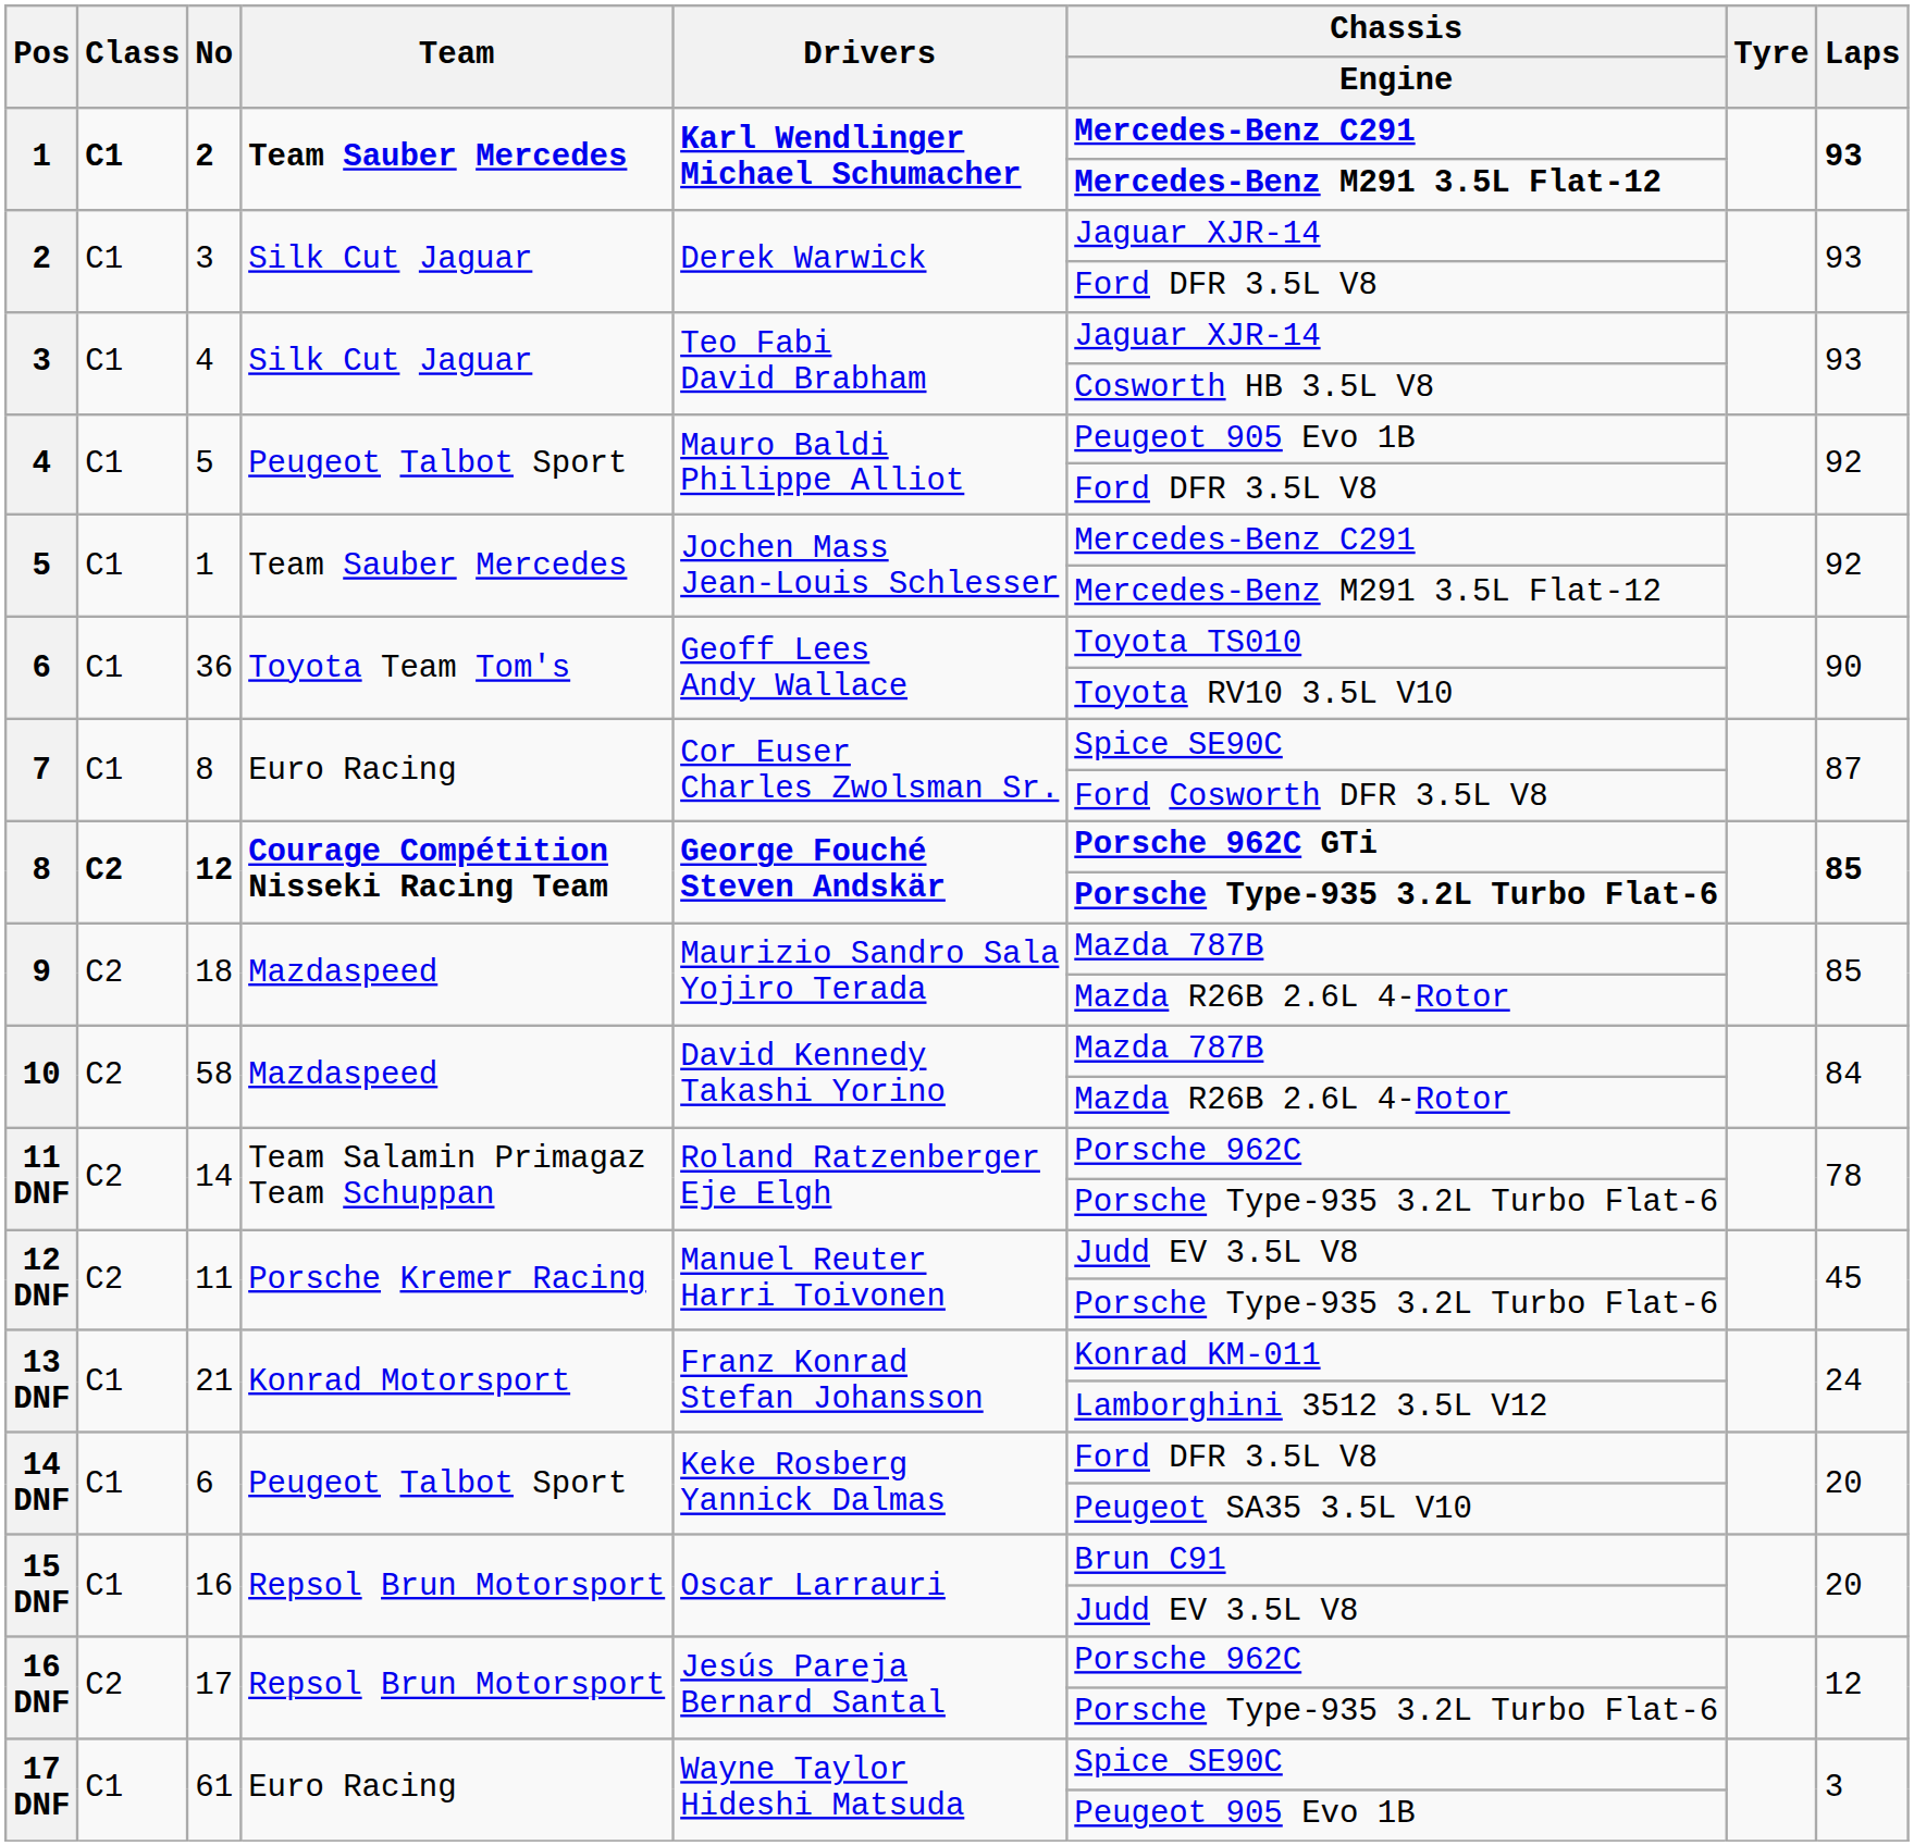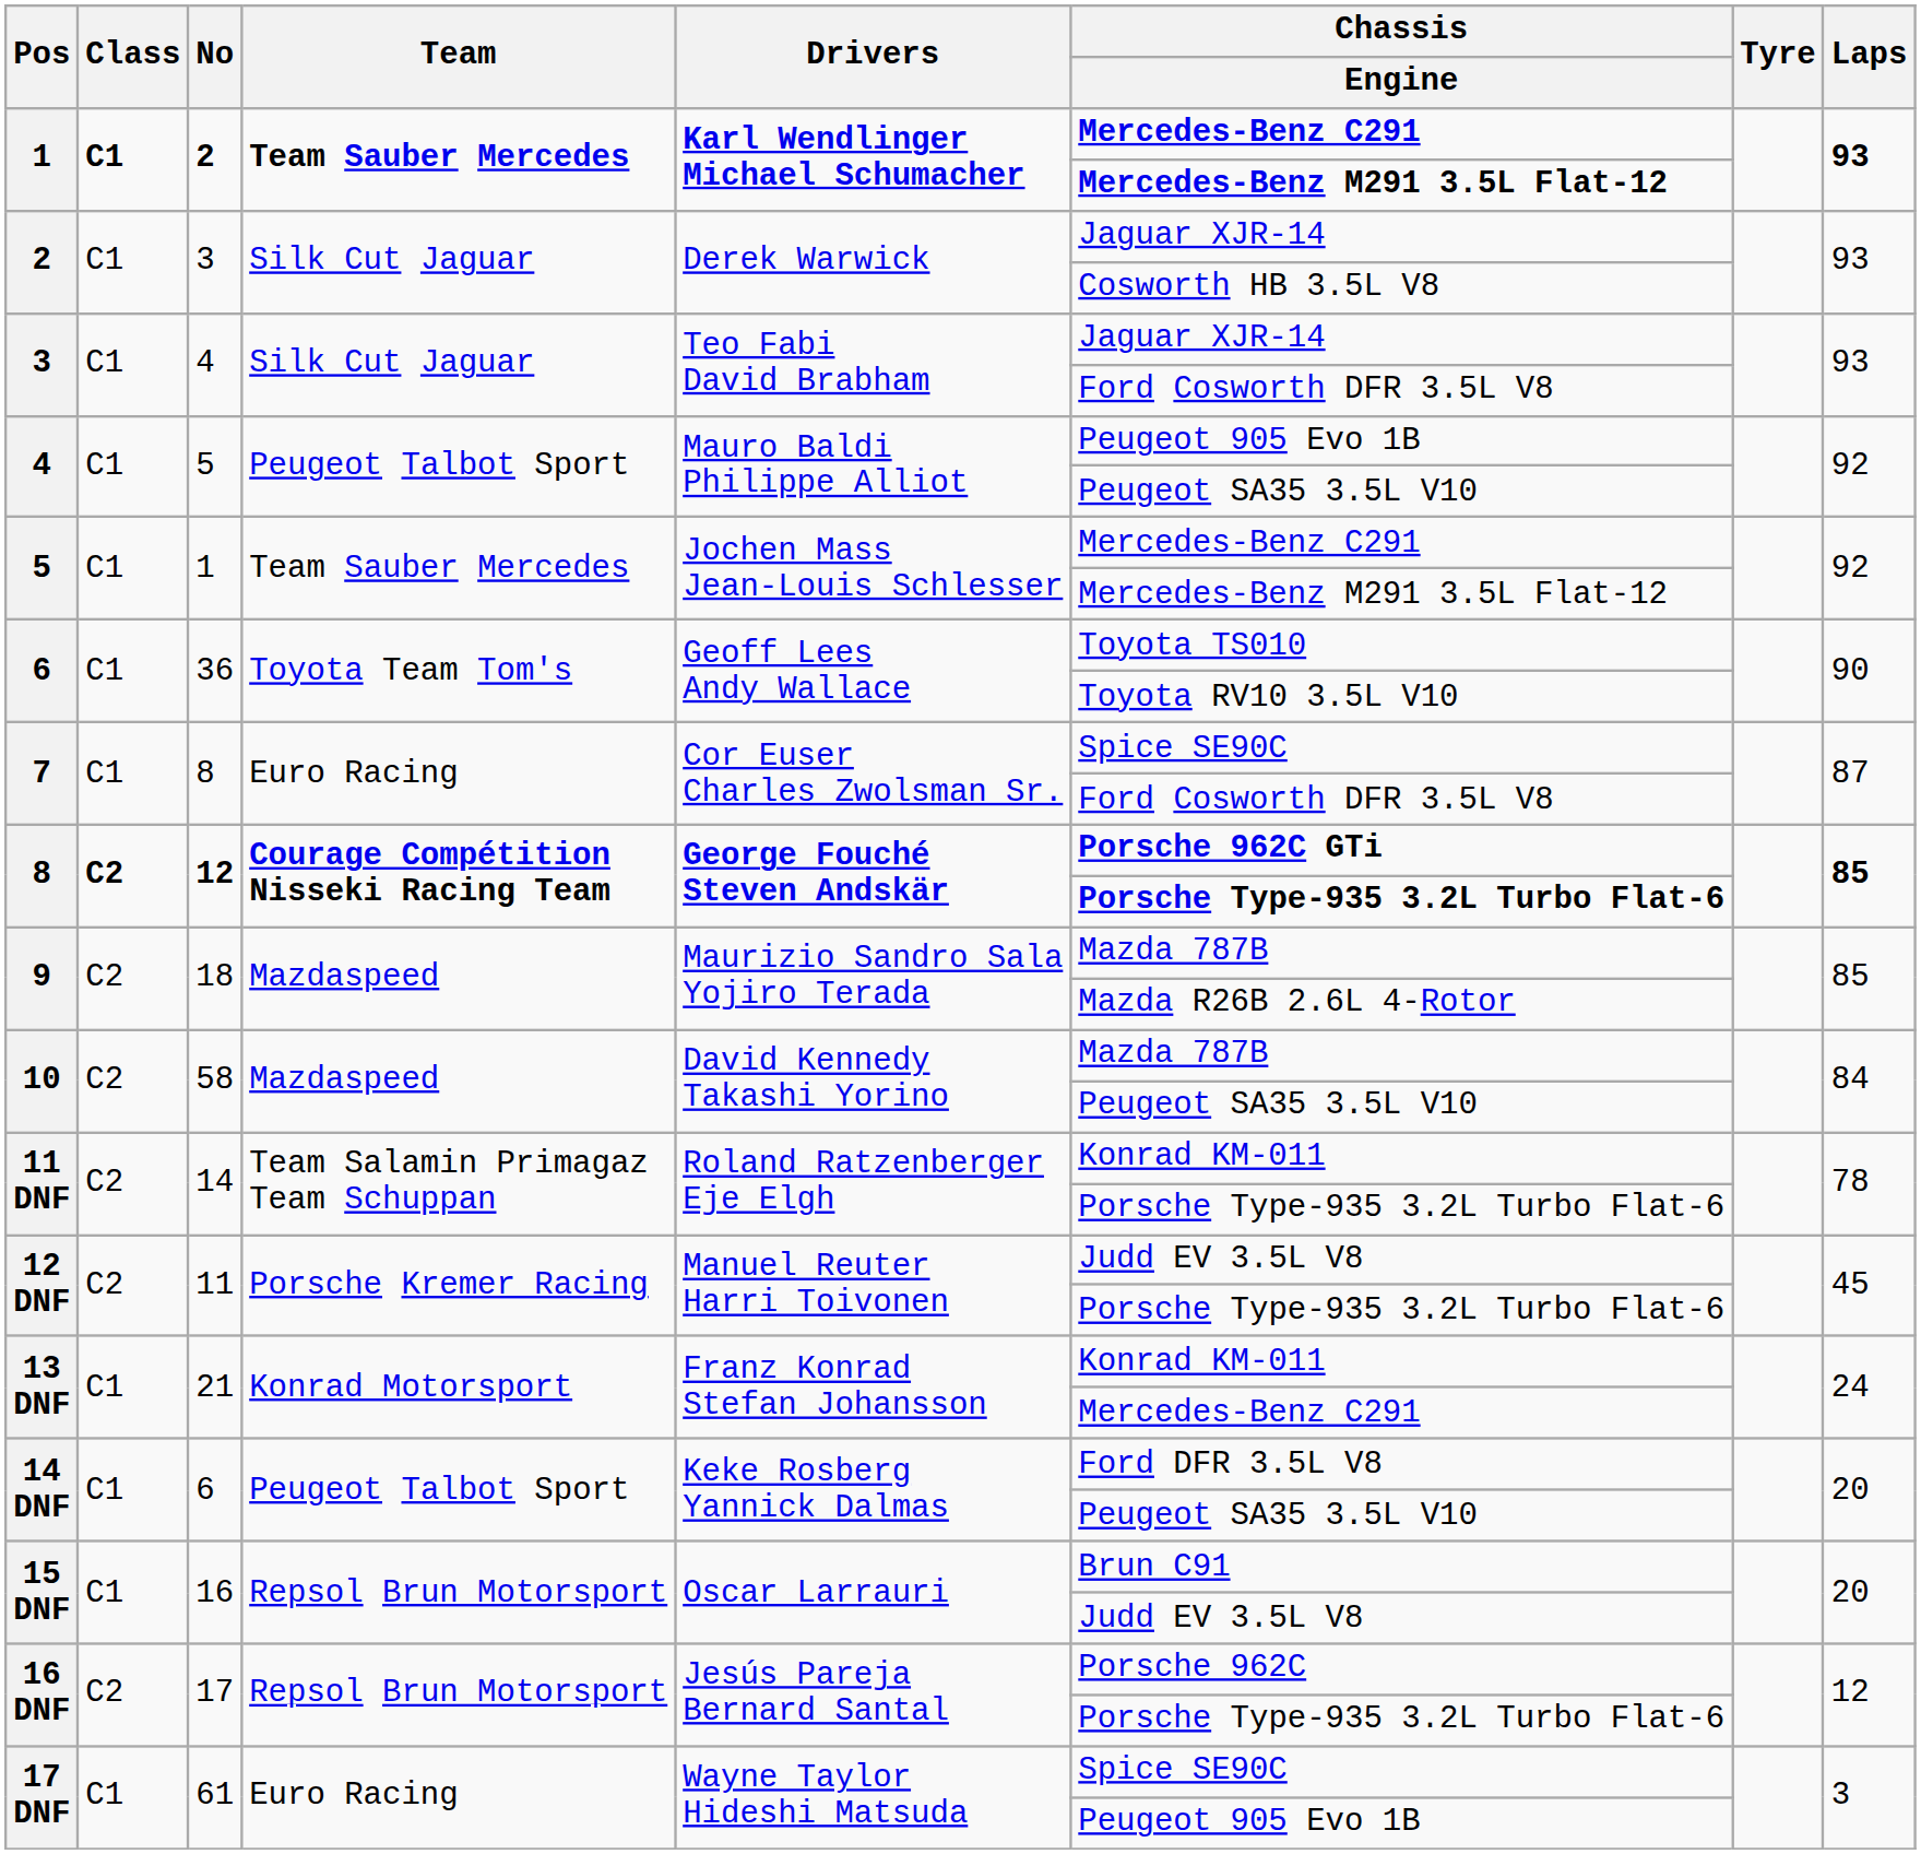row 6 | Chassis / Engine: Ford DFR 3.5L V8 -> Cosworth HB 3.5L V8
row 8 | Chassis / Engine: Cosworth HB 3.5L V8 -> Ford Cosworth DFR 3.5L V8
row 10 | Chassis / Engine: Ford DFR 3.5L V8 -> Peugeot SA35 3.5L V10
row 22 | Chassis / Engine: Mazda R26B 2.6L 4-Rotor -> Peugeot SA35 3.5L V10
row 23 | Chassis / Engine: Porsche 962C -> Konrad KM-011
row 28 | Chassis / Engine: Lamborghini 3512 3.5L V12 -> Mercedes-Benz C291
